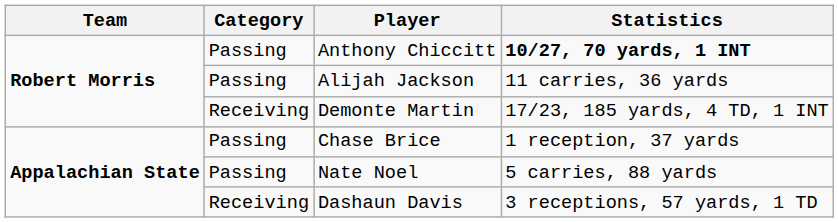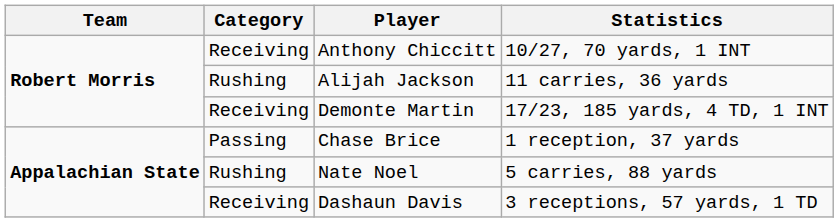Anthony Chiccitt | Category: Passing -> Receiving
Anthony Chiccitt | Statistics: bold -> normal
Alijah Jackson | Category: Passing -> Rushing
Nate Noel | Category: Passing -> Rushing
